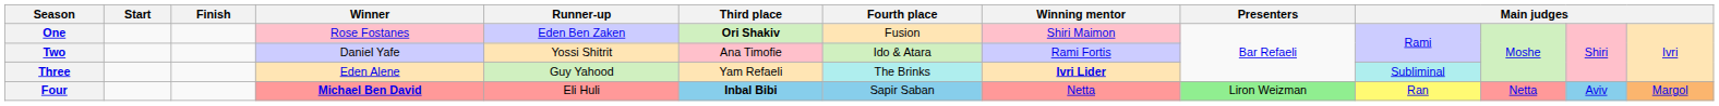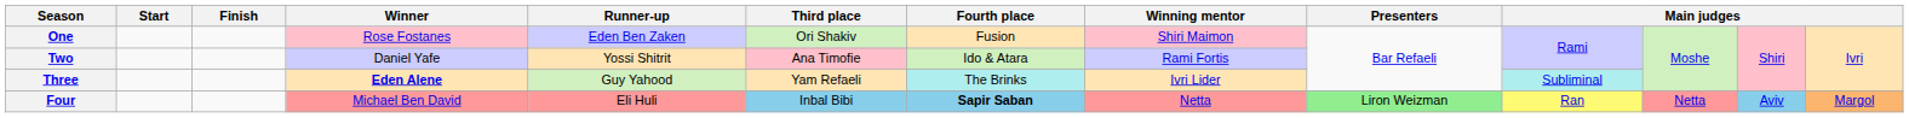One | Third place: bold -> normal
Three | Winner: normal -> bold
Three | Winning mentor: bold -> normal
Four | Winner: bold -> normal
Four | Third place: bold -> normal
Four | Fourth place: normal -> bold
